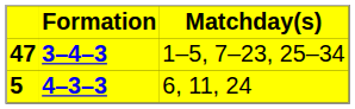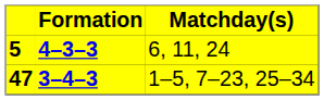rows swapped: 47 <-> 5
